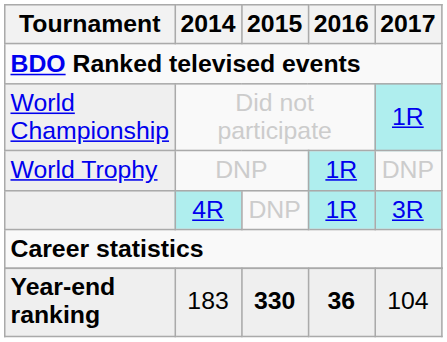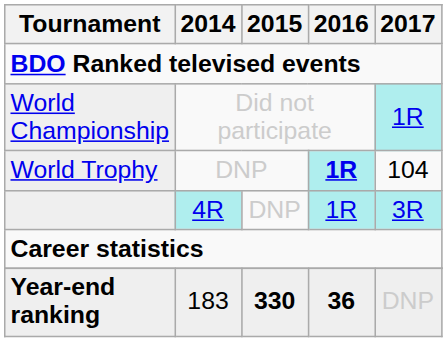World Trophy | 2016: normal -> bold
World Trophy | 2017: DNP -> 104
Year-end ranking | 2017: 104 -> DNP
